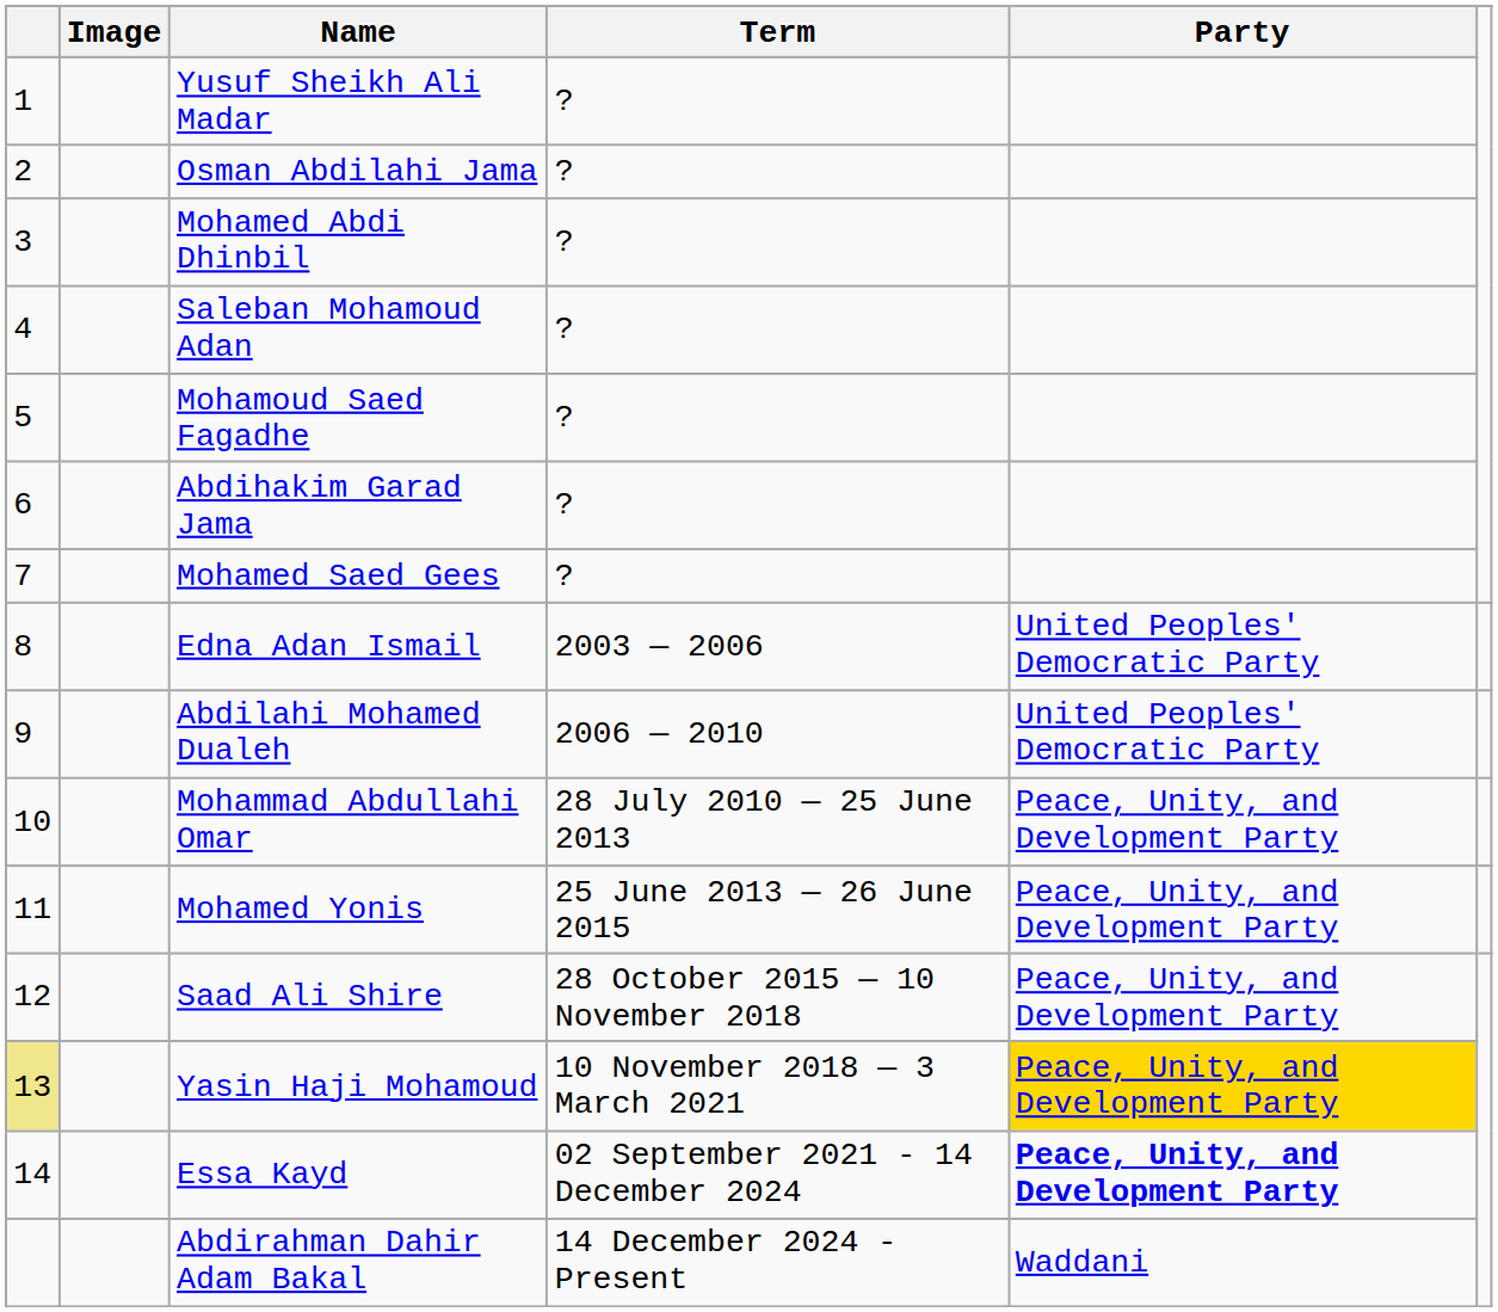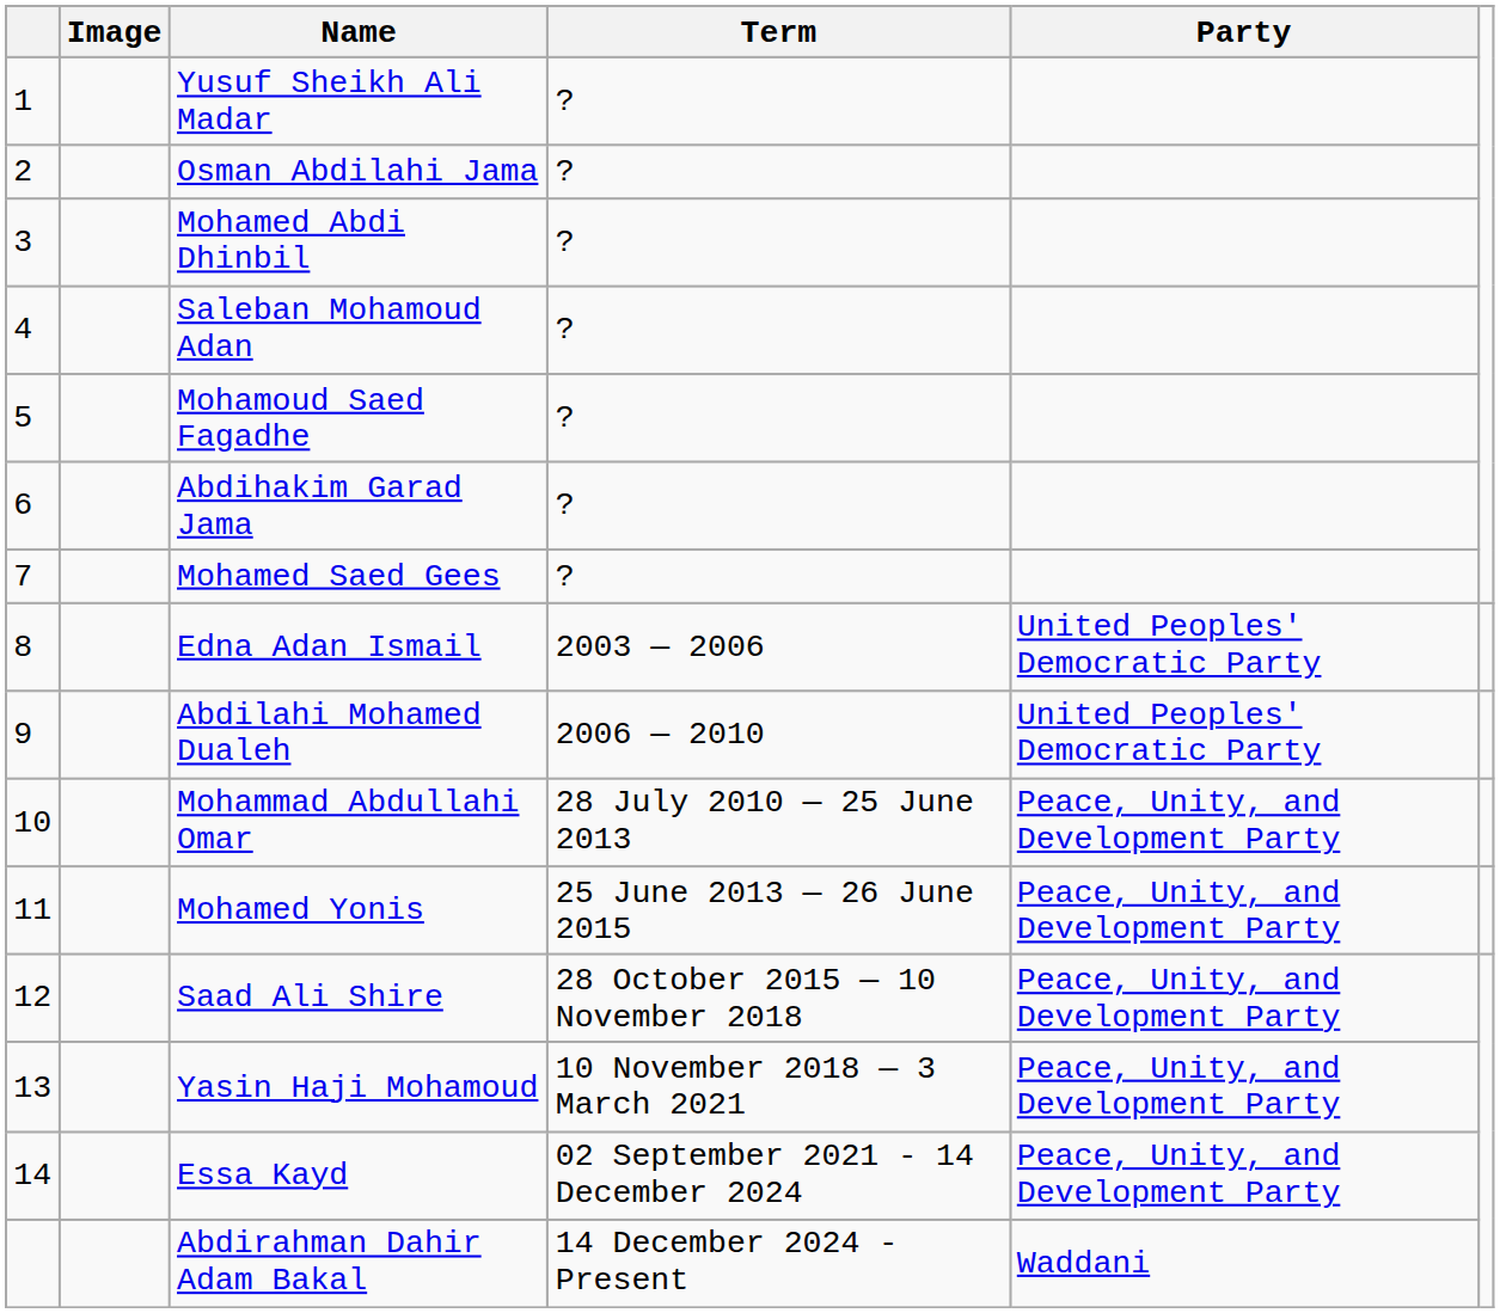Yasin Haji Mohamoud | column 1: khaki background -> no background
Yasin Haji Mohamoud | Party: gold background -> no background
Essa Kayd | Party: bold -> normal
